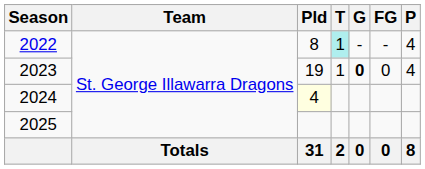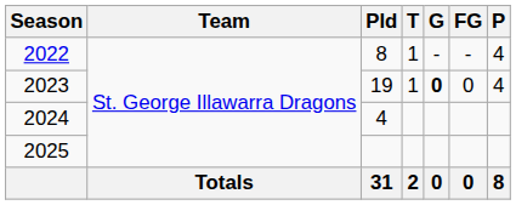2022 | T: paleturquoise background -> no background
2024 | Pld: lightyellow background -> no background
